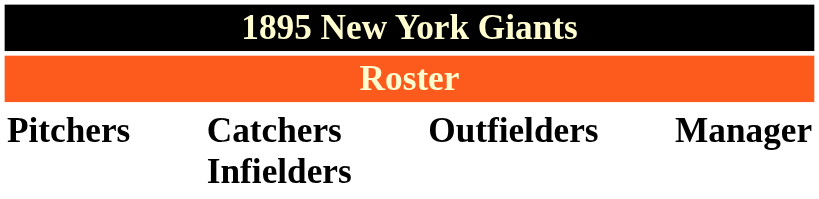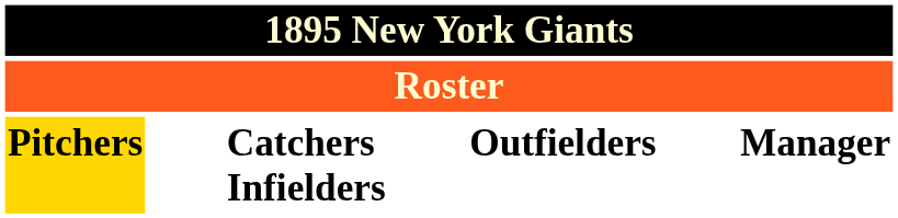Pitchers | column 1: no background -> gold background
